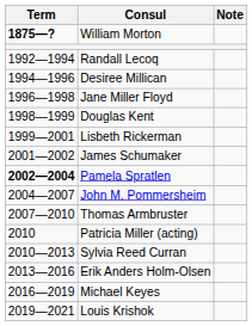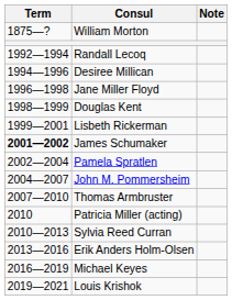William Morton | Term: bold -> normal
James Schumaker | Term: normal -> bold
Pamela Spratlen | Term: bold -> normal
